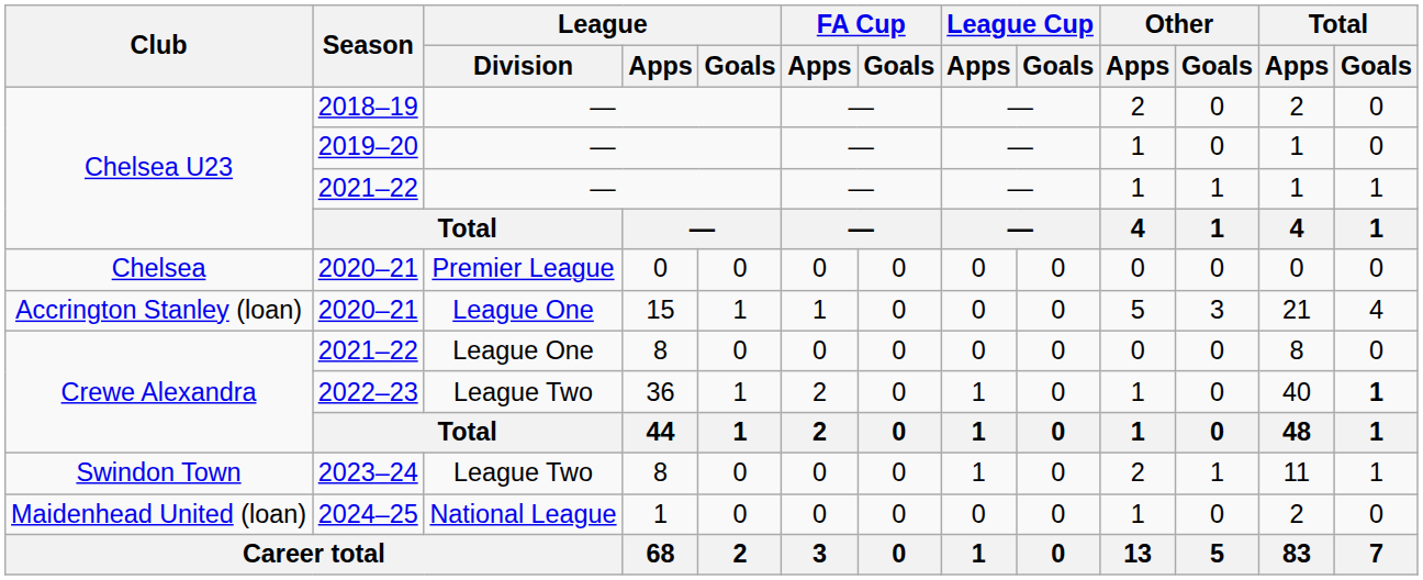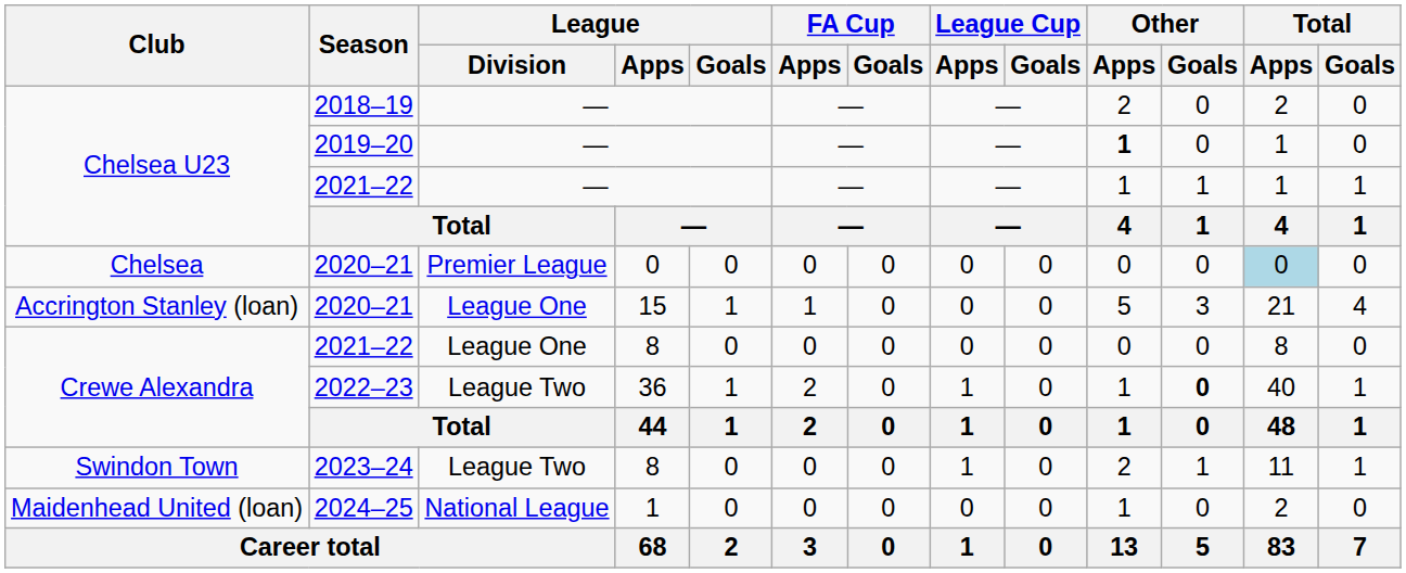2019–20 | Other / Apps: normal -> bold
Chelsea / 2020–21 | Total / Apps: no background -> lightblue background
2022–23 | Other / Goals: normal -> bold
2022–23 | Total / Goals: bold -> normal
